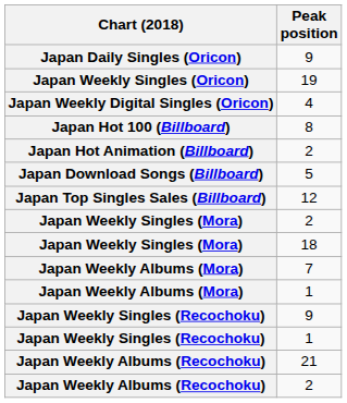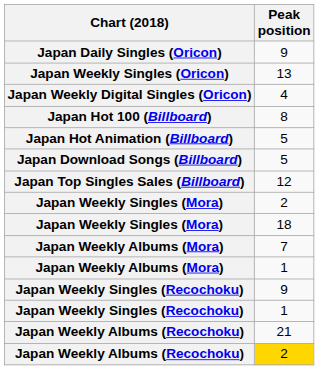row 3 | Peak position: 19 -> 13
row 6 | Peak position: 2 -> 5
row 16 | Peak position: no background -> gold background
